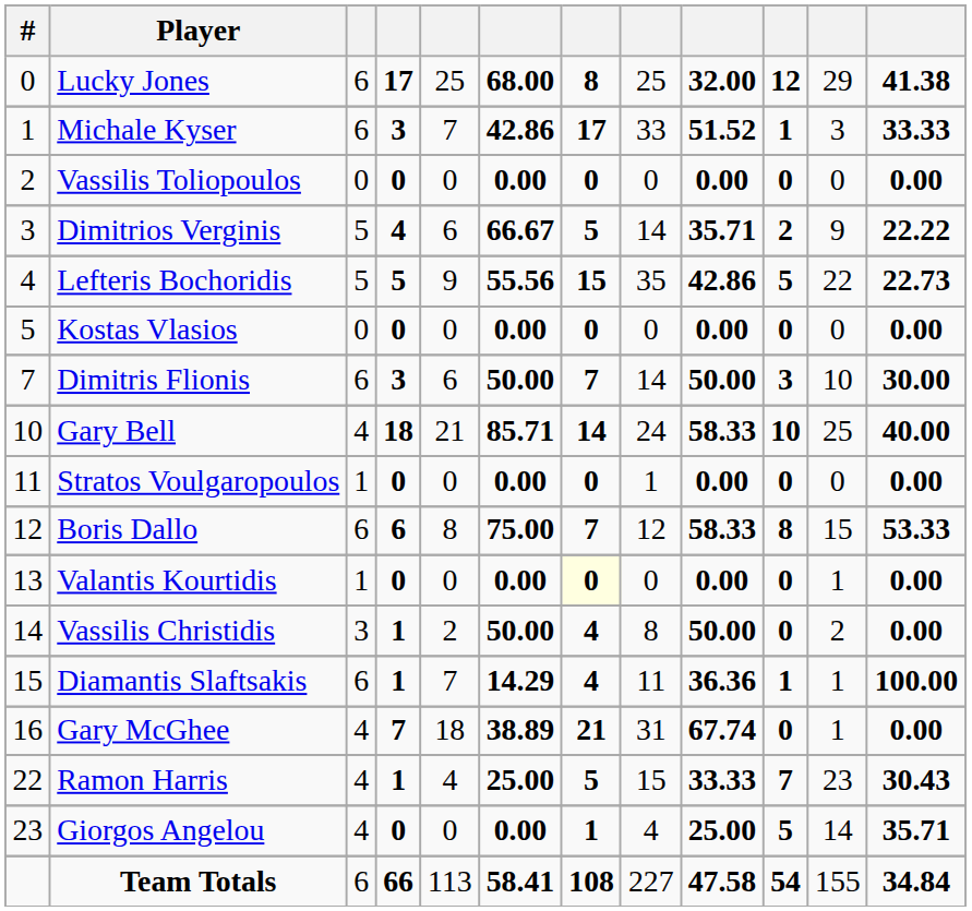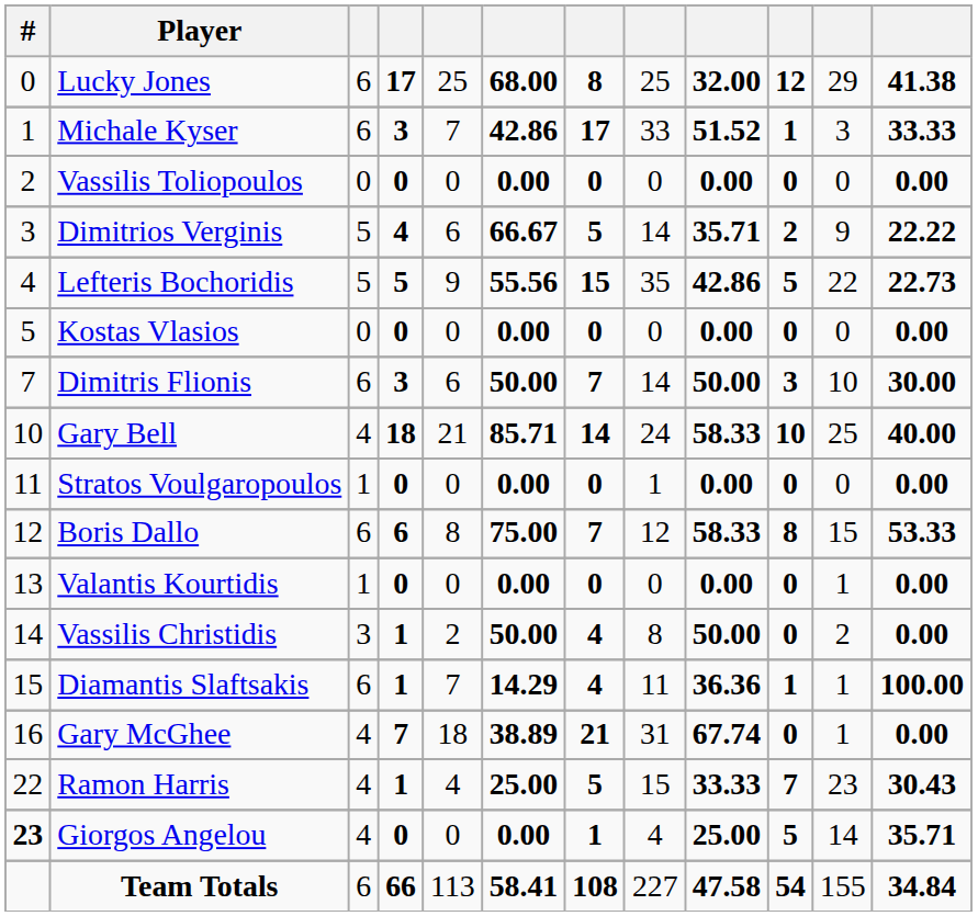Valantis Kourtidis | column 7: lightyellow background -> no background
Giorgos Angelou | #: normal -> bold
